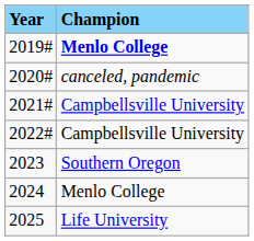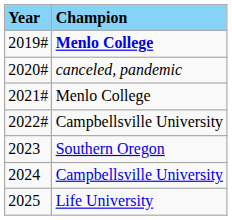2021# | Champion: Campbellsville University -> Menlo College
2024 | Champion: Menlo College -> Campbellsville University
